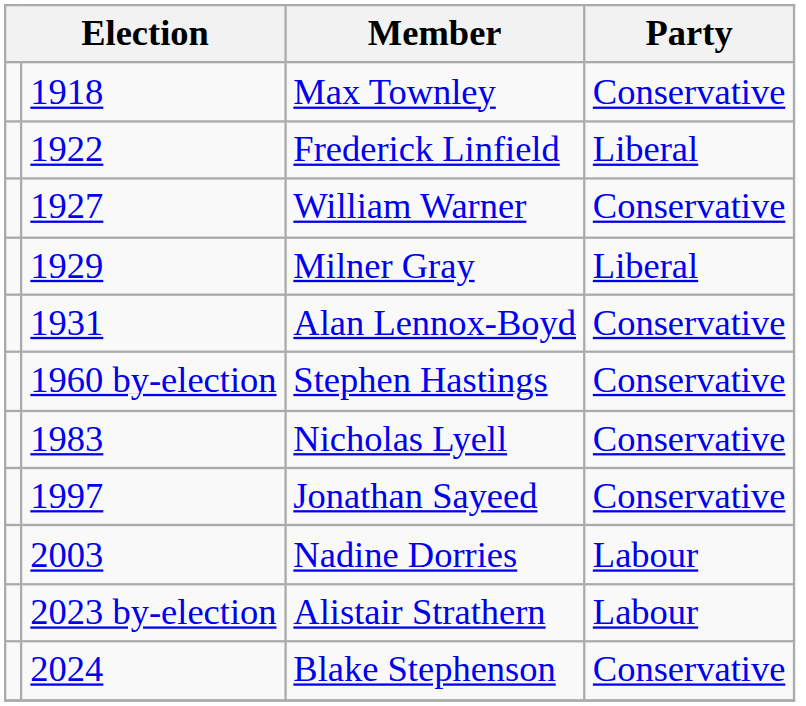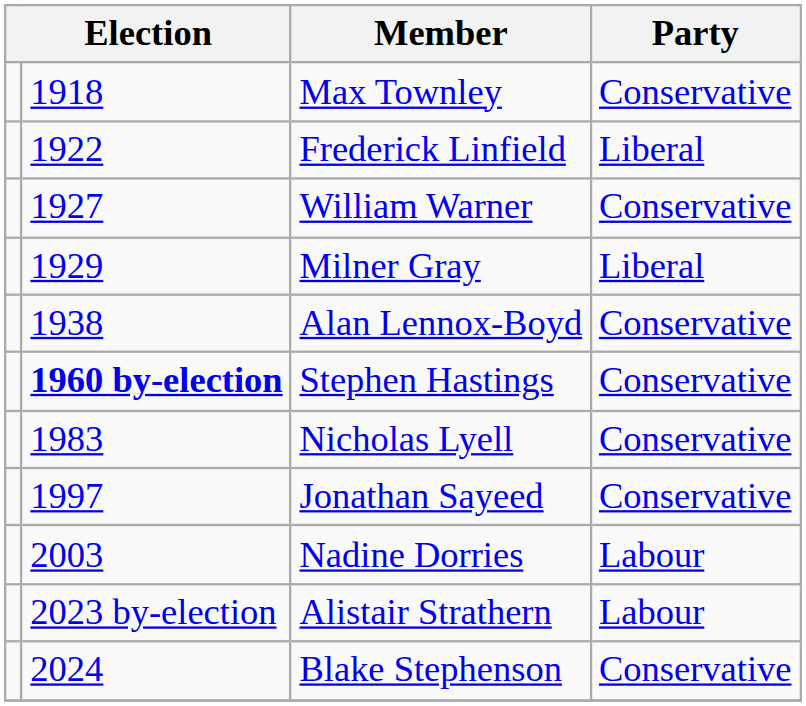Alan Lennox-Boyd | column 2: 1931 -> 1938
Stephen Hastings | column 2: normal -> bold
